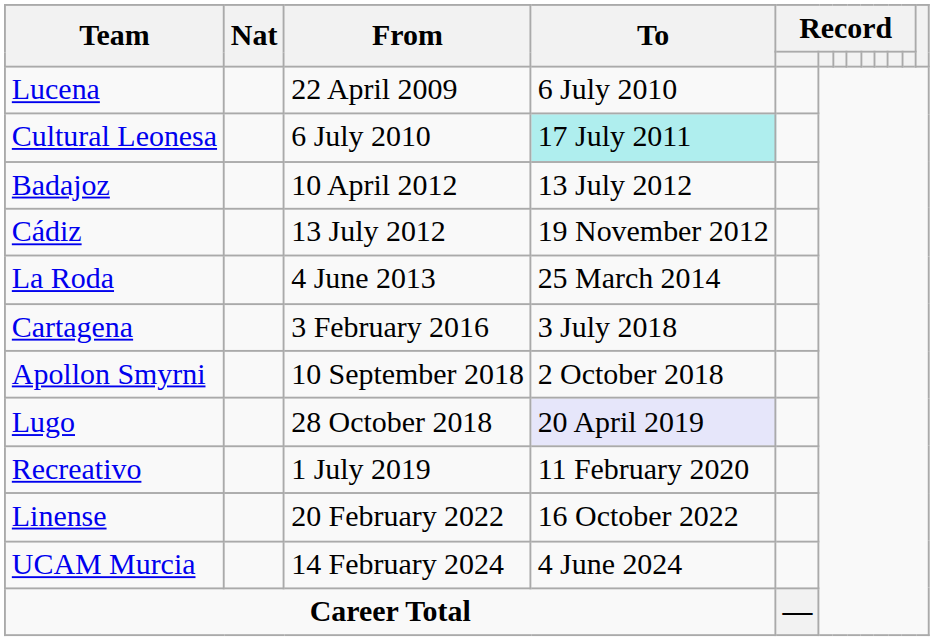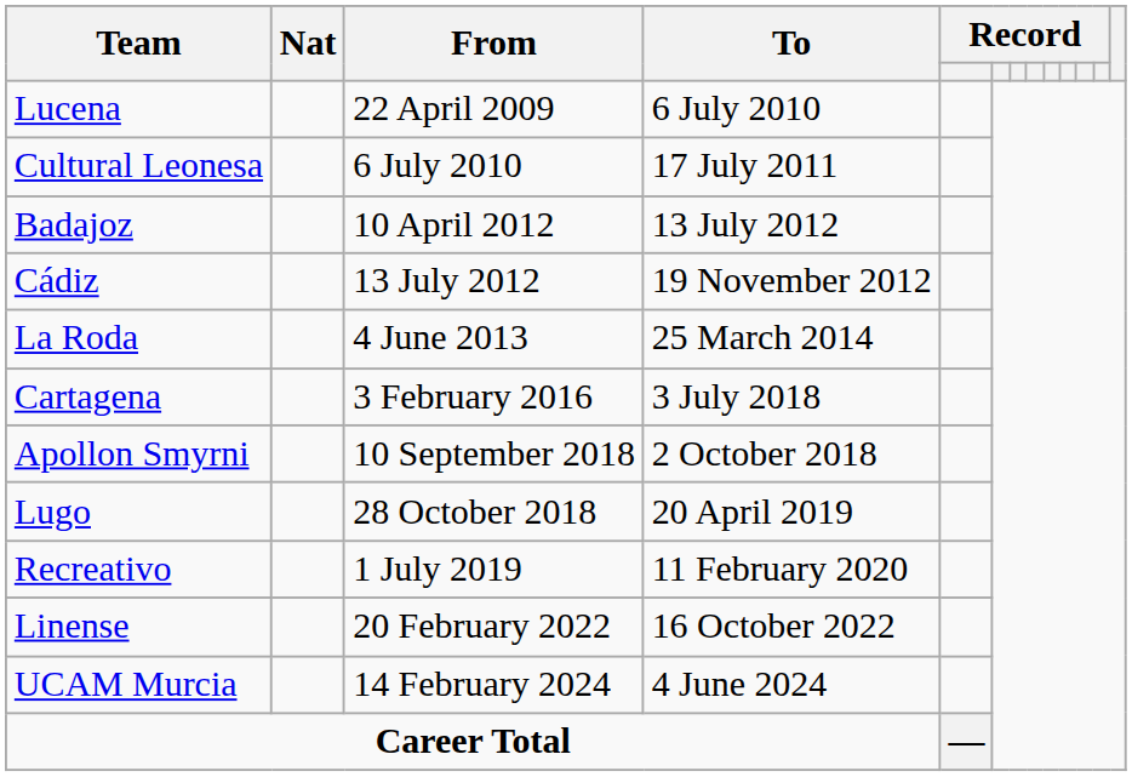Cultural Leonesa | To: paleturquoise background -> no background
Lugo | To: lavender background -> no background
